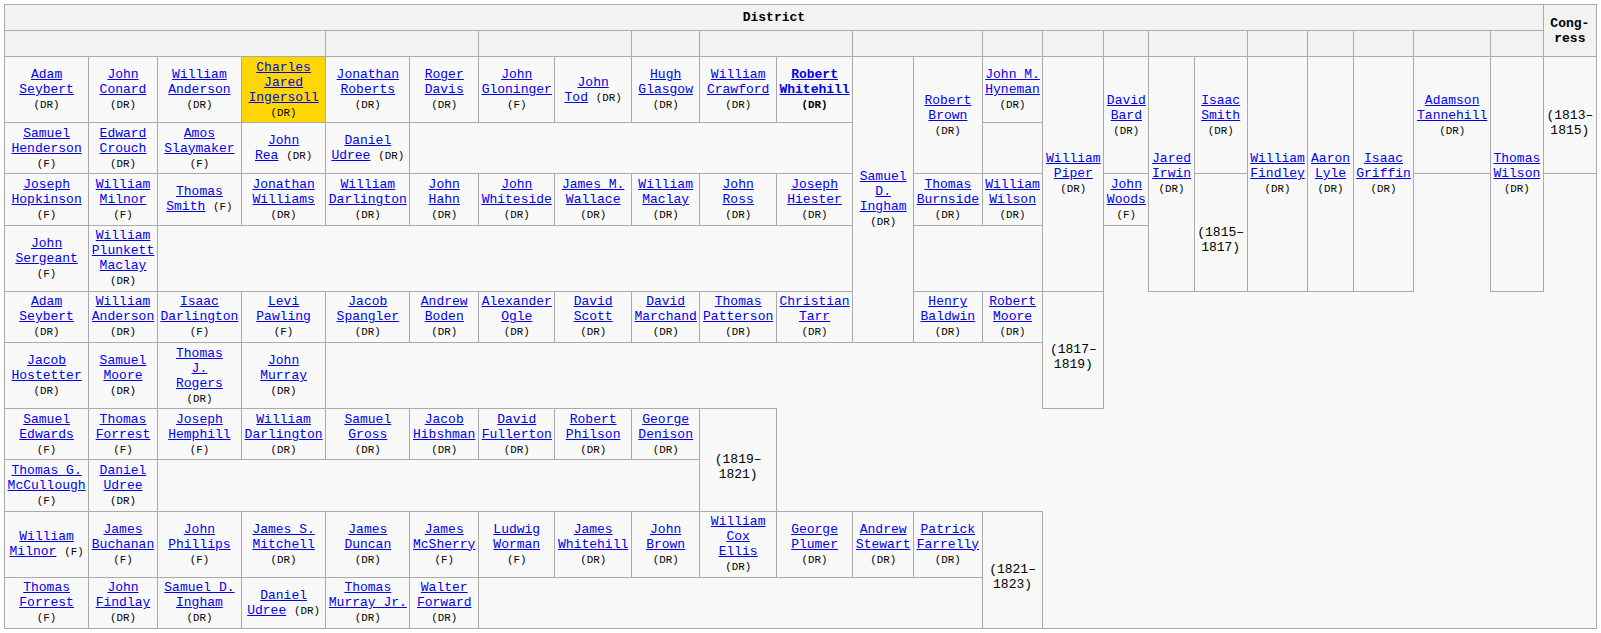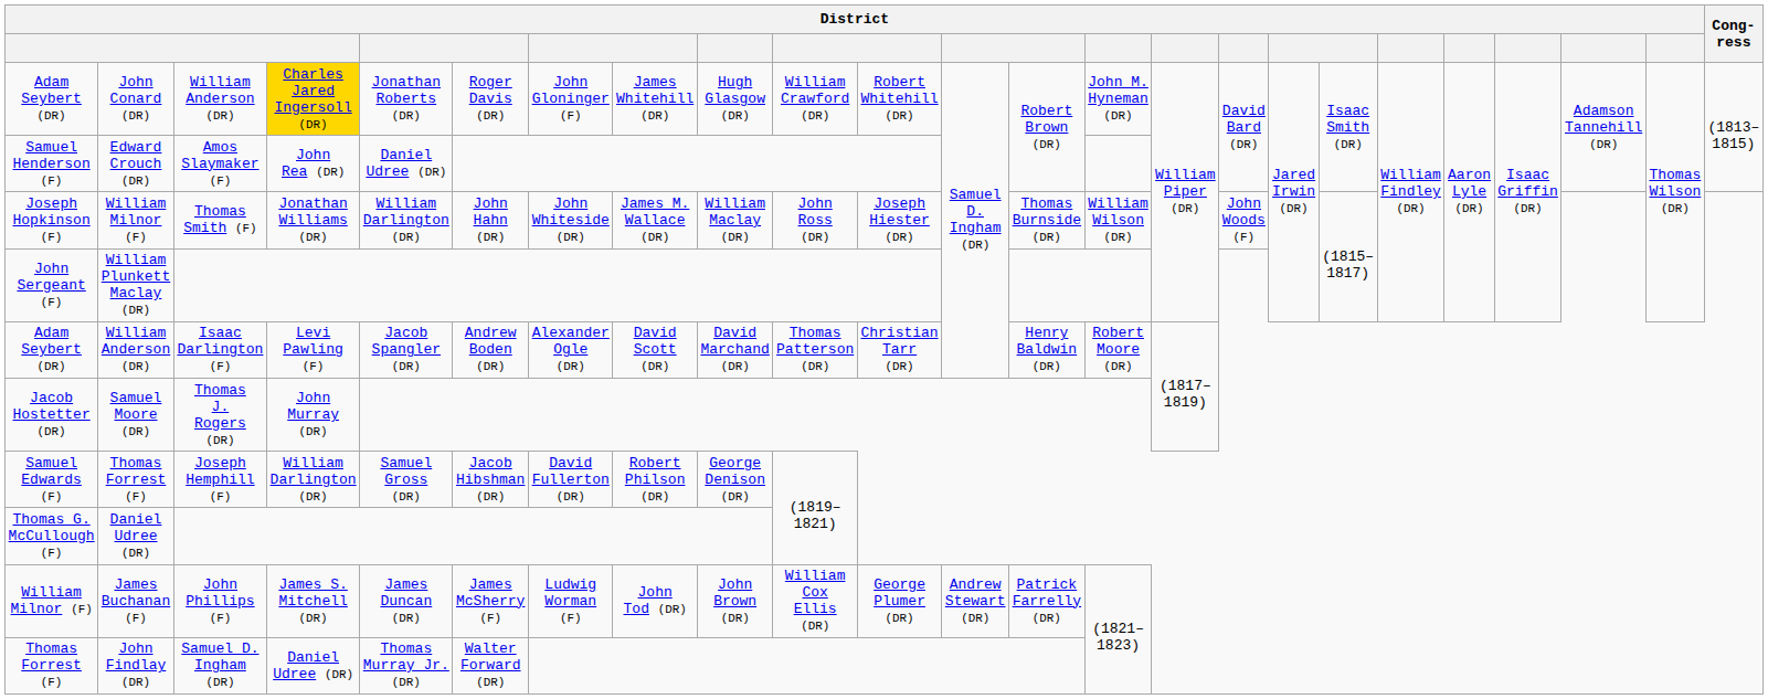John Conard (DR) | column 8: John Tod (DR) -> James Whitehill (DR)
John Conard (DR) | column 11: bold -> normal
James Buchanan (F) | column 8: James Whitehill (DR) -> John Tod (DR)
